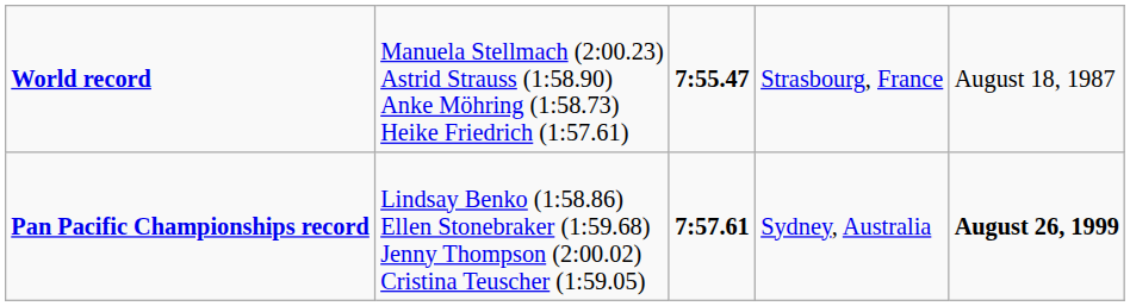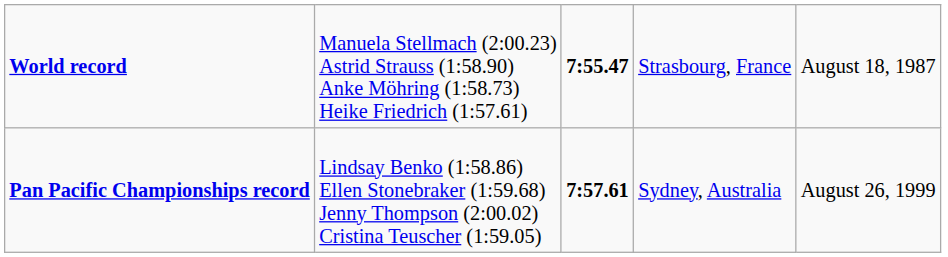Pan Pacific Championships record | column 5: bold -> normal
